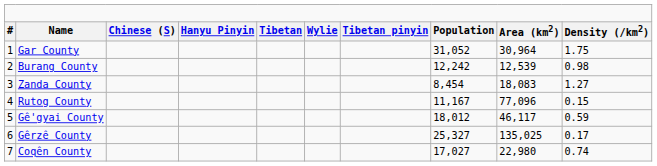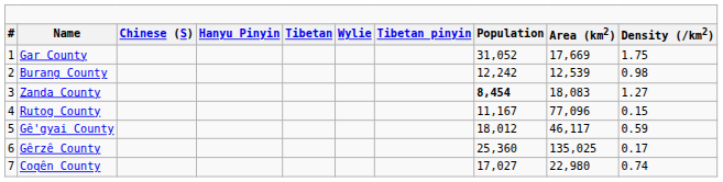Gar County | column 9: 30,964 -> 17,669
Zanda County | column 8: normal -> bold
Gêrzê County | column 8: 25,327 -> 25,360
